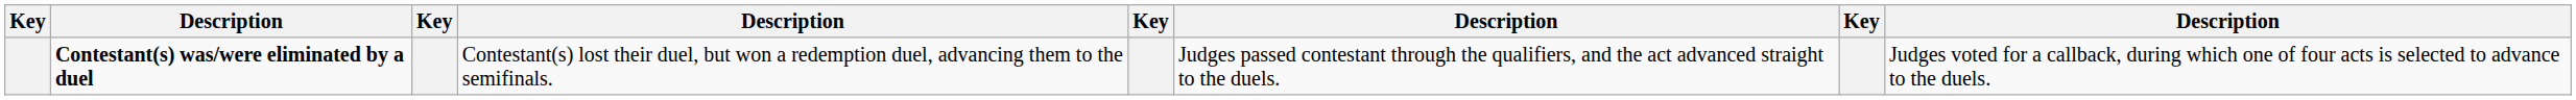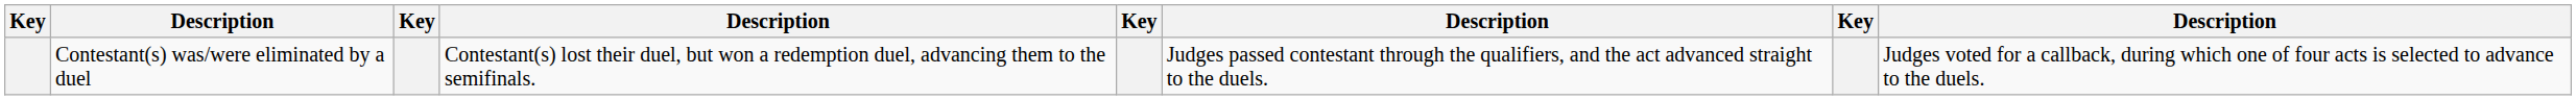Contestant(s) was/were eliminated by a duel | column 2: bold -> normal
